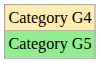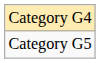row 2 | column 1: lightgreen background -> no background
